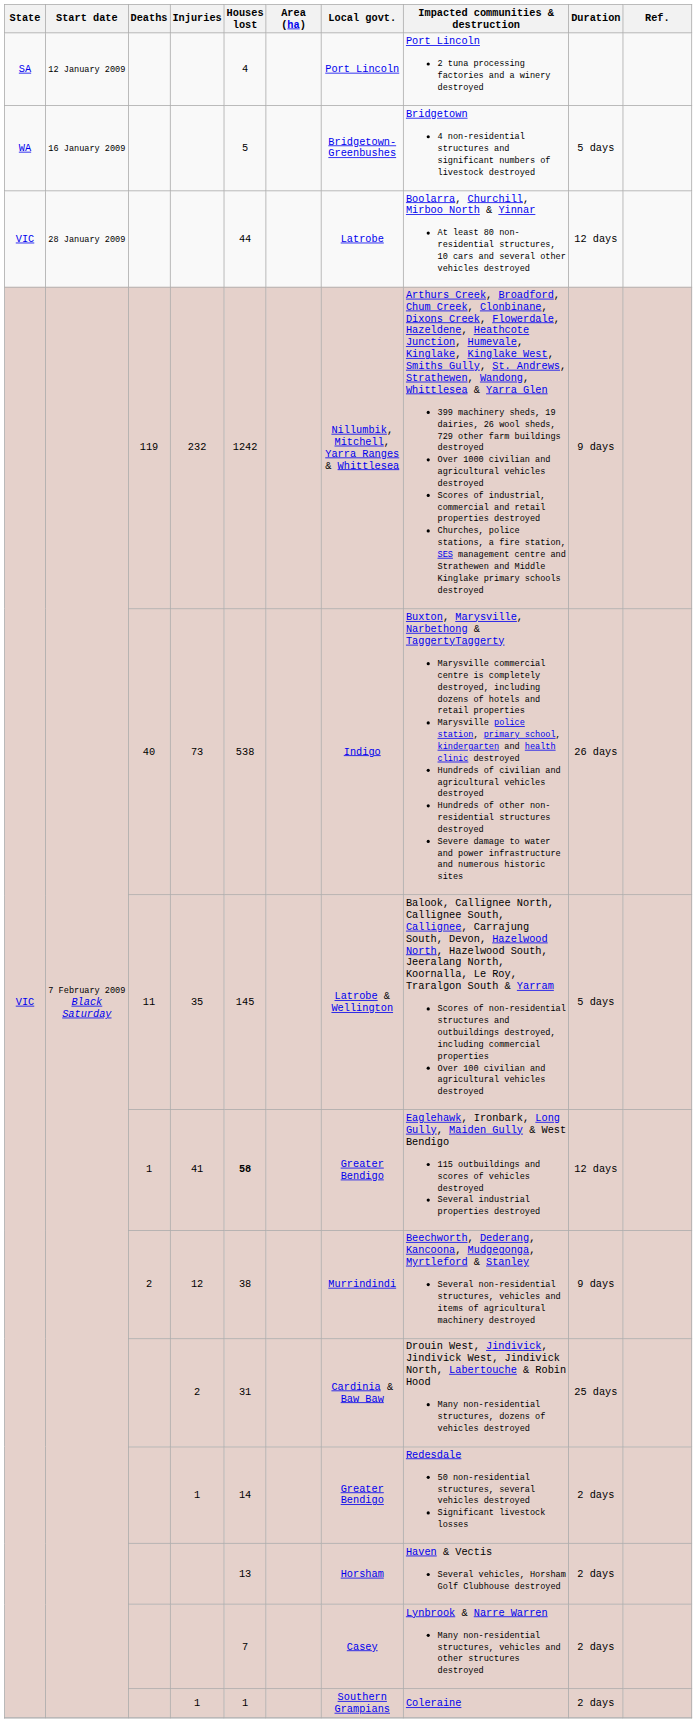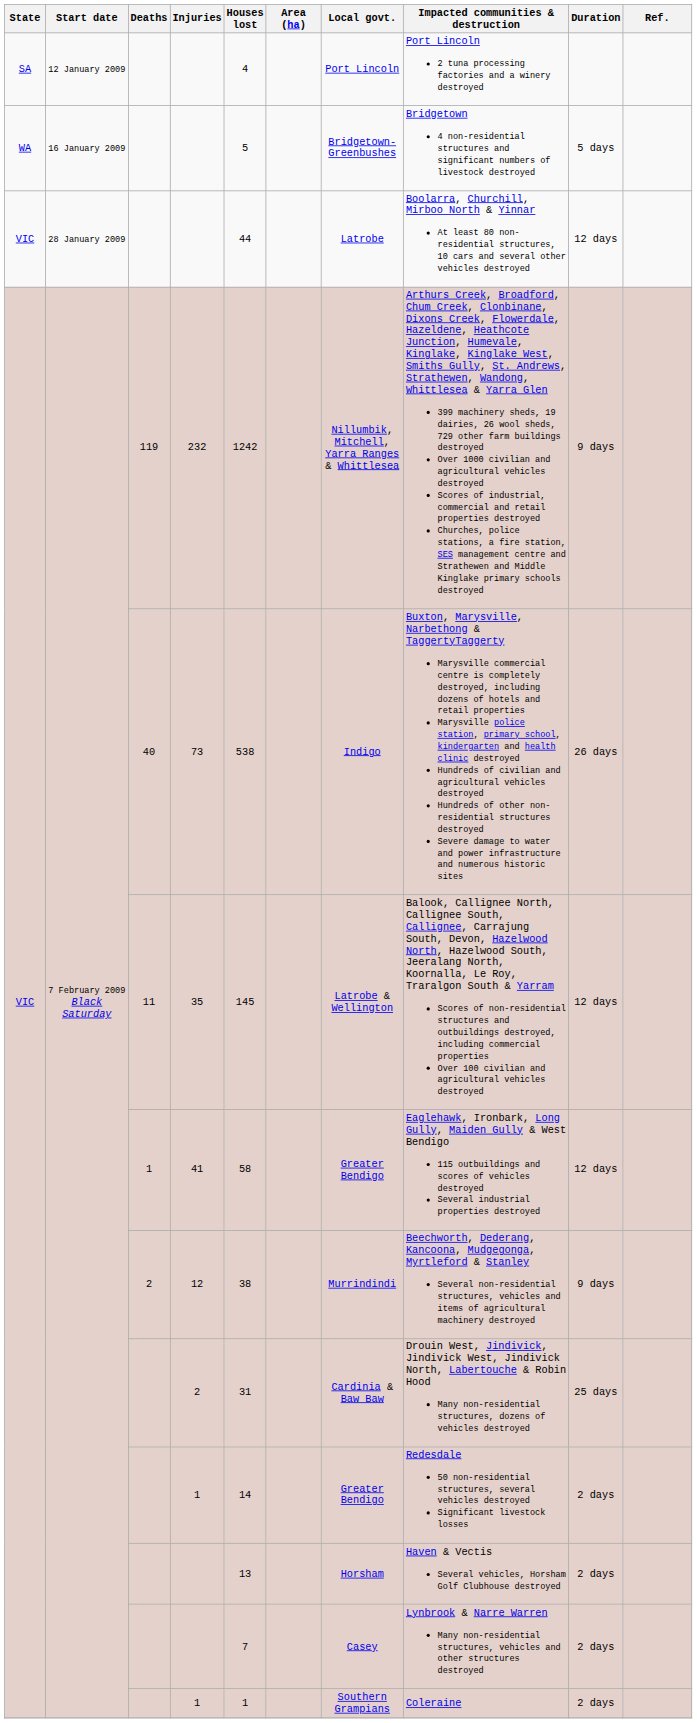35 | Duration: 5 days -> 12 days
41 | Houses lost: bold -> normal
